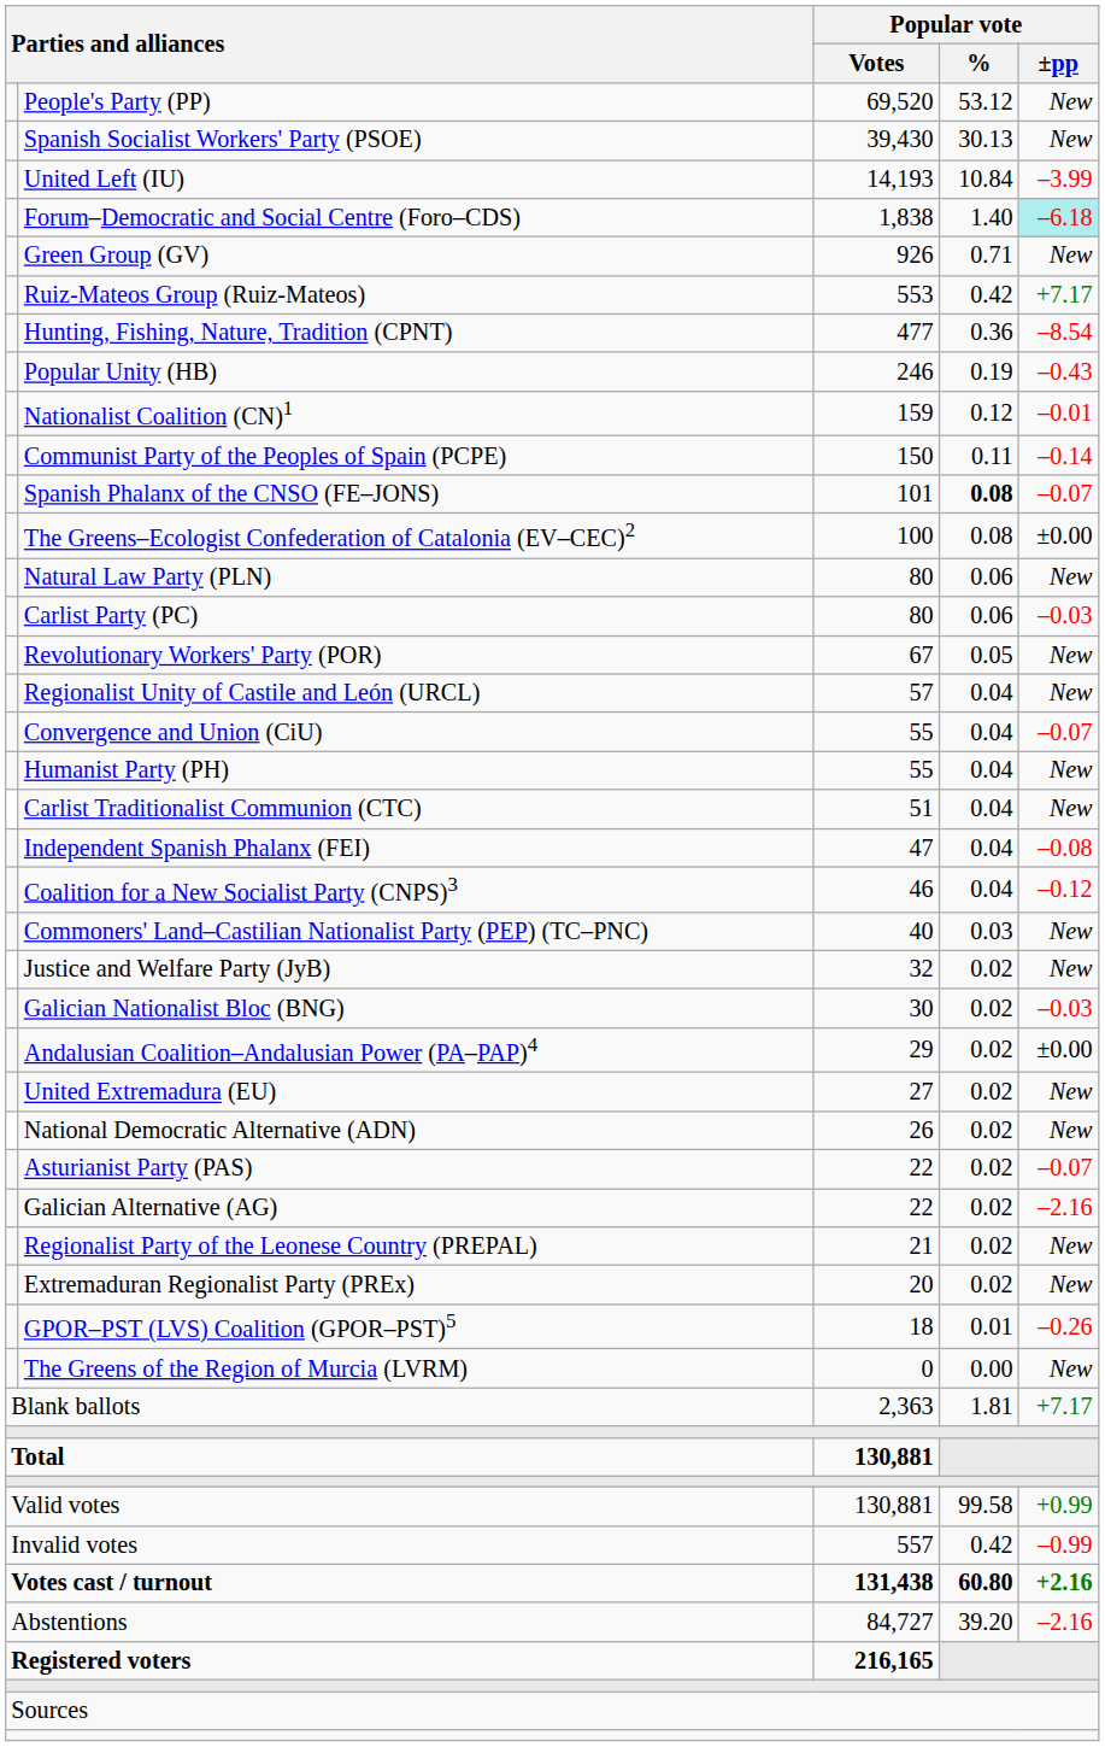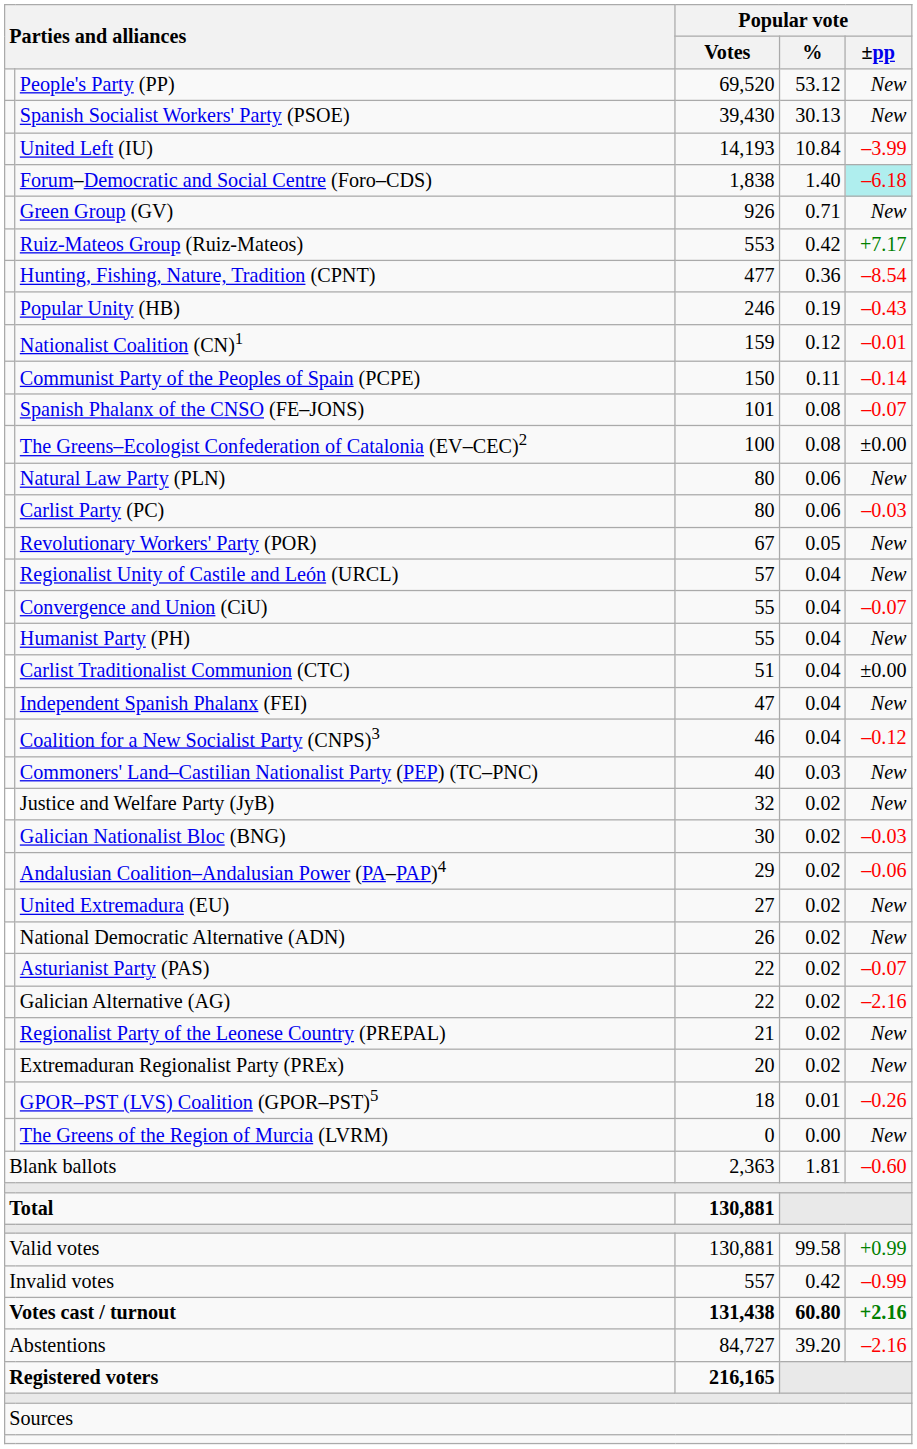Spanish Phalanx of the CNSO (FE–JONS) | Popular vote / %: bold -> normal
Carlist Traditionalist Communion (CTC) | Popular vote / ±pp: New -> ±0.00
Independent Spanish Phalanx (FEI) | Popular vote / ±pp: –0.08 -> New
Andalusian Coalition–Andalusian Power (PA–PAP)4 | Popular vote / ±pp: ±0.00 -> –0.06
Blank ballots | Popular vote / ±pp: +7.17 -> –0.60
